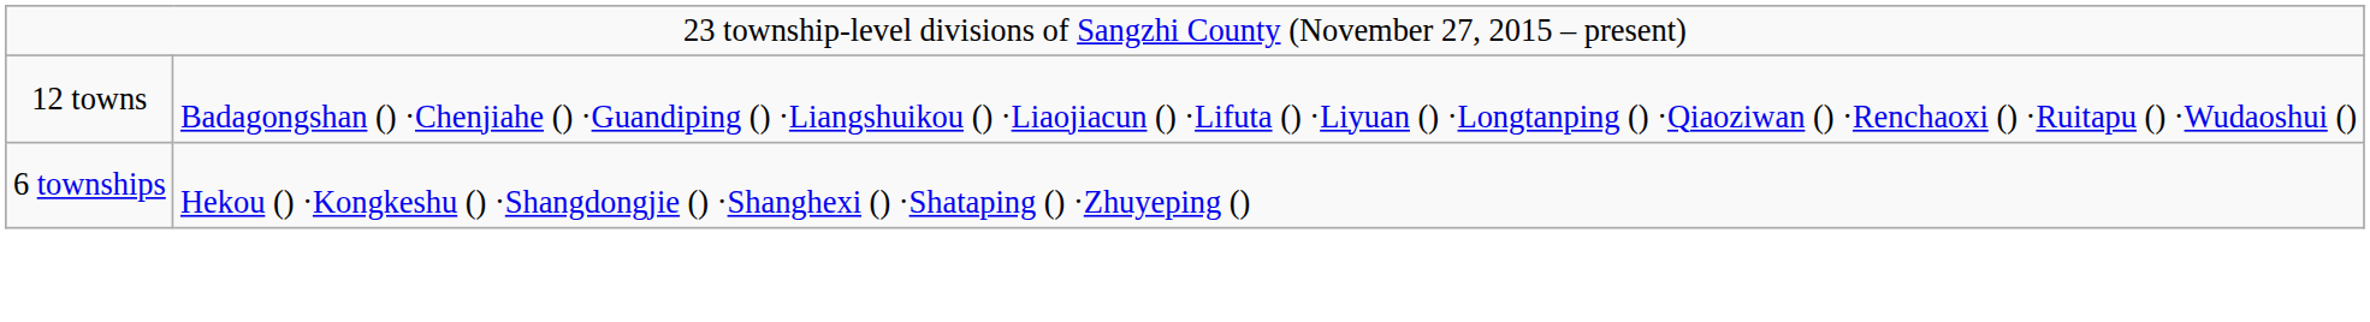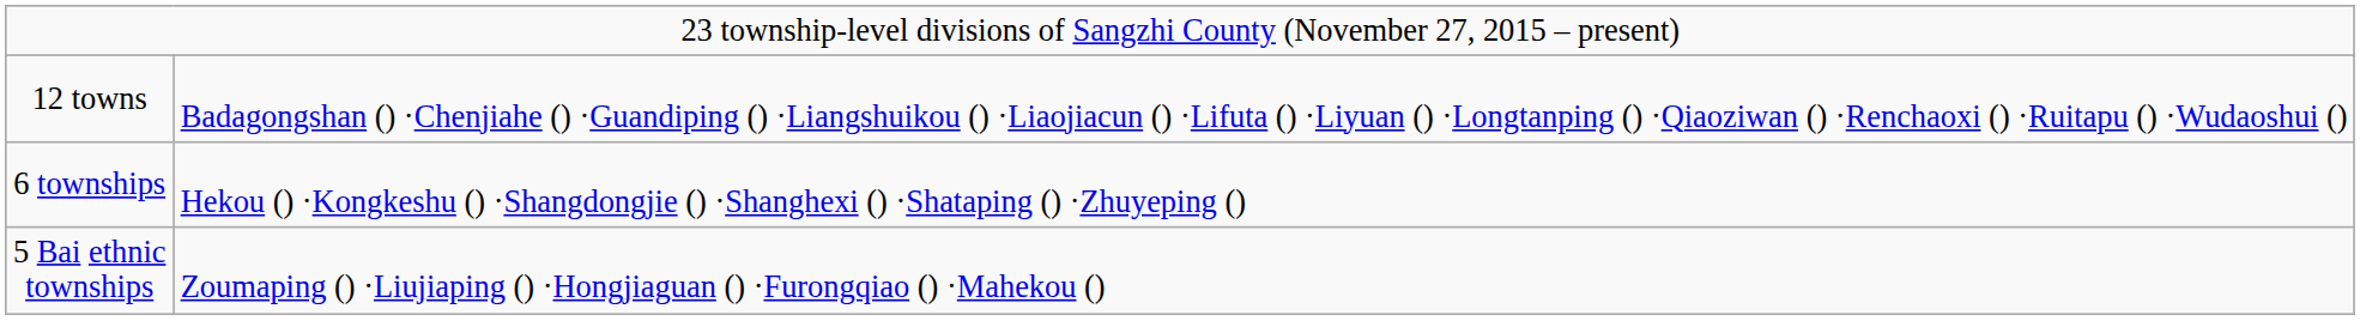+ row: 5 Bai ethnic townships | Zoumaping () ·Liujiaping () ·Hongjiaguan () ·Furongqiao () ·Mahekou ()
